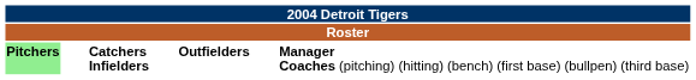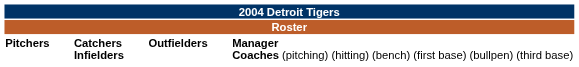Pitchers | column 1: lightgreen background -> no background
